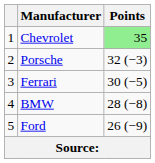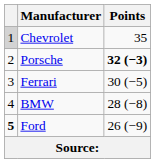Chevrolet | column 1: no background -> lightgrey background
Chevrolet | Points: lightgreen background -> no background
Porsche | Points: normal -> bold
Ford | column 1: normal -> bold
